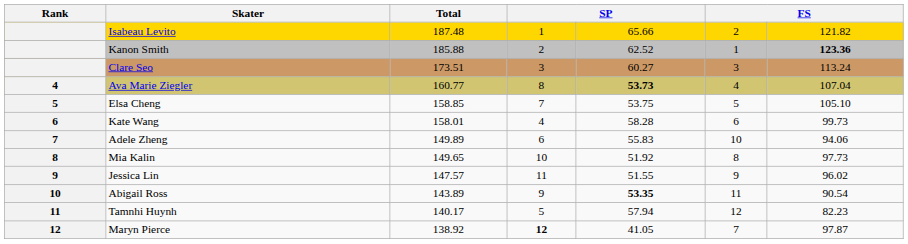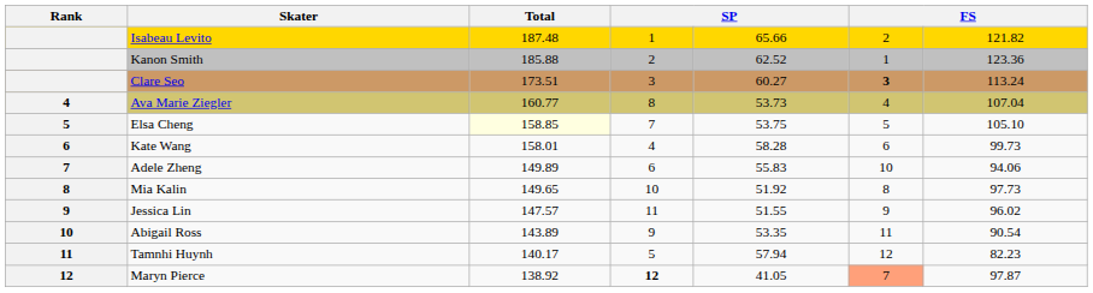Kanon Smith | column 7: bold -> normal
Clare Seo | column 6: normal -> bold
Ava Marie Ziegler | column 5: bold -> normal
Elsa Cheng | Total: no background -> lightyellow background
Abigail Ross | column 5: bold -> normal
Maryn Pierce | column 6: no background -> lightsalmon background
